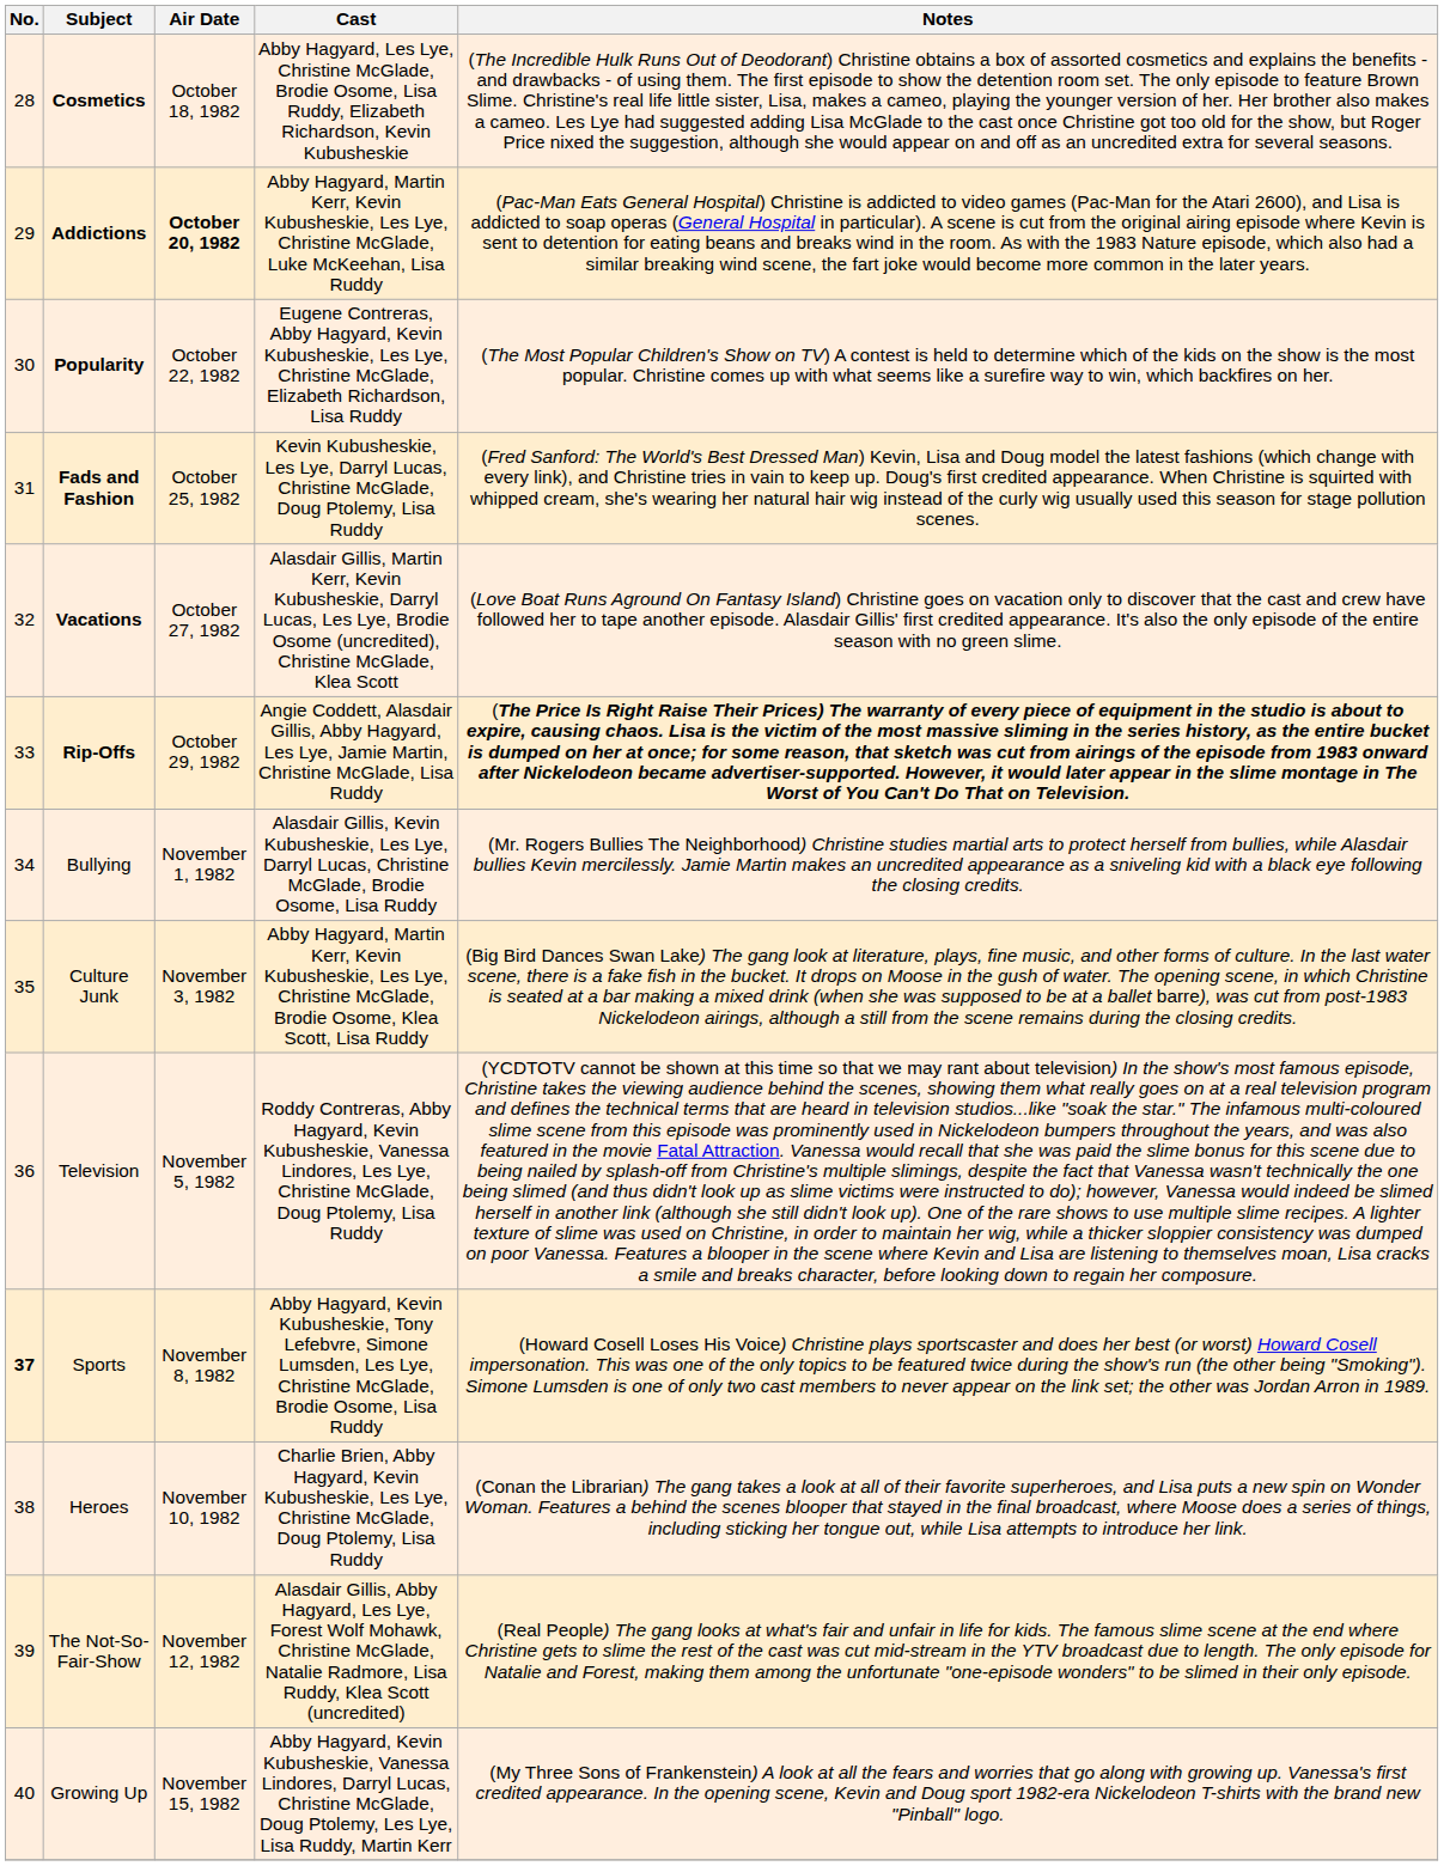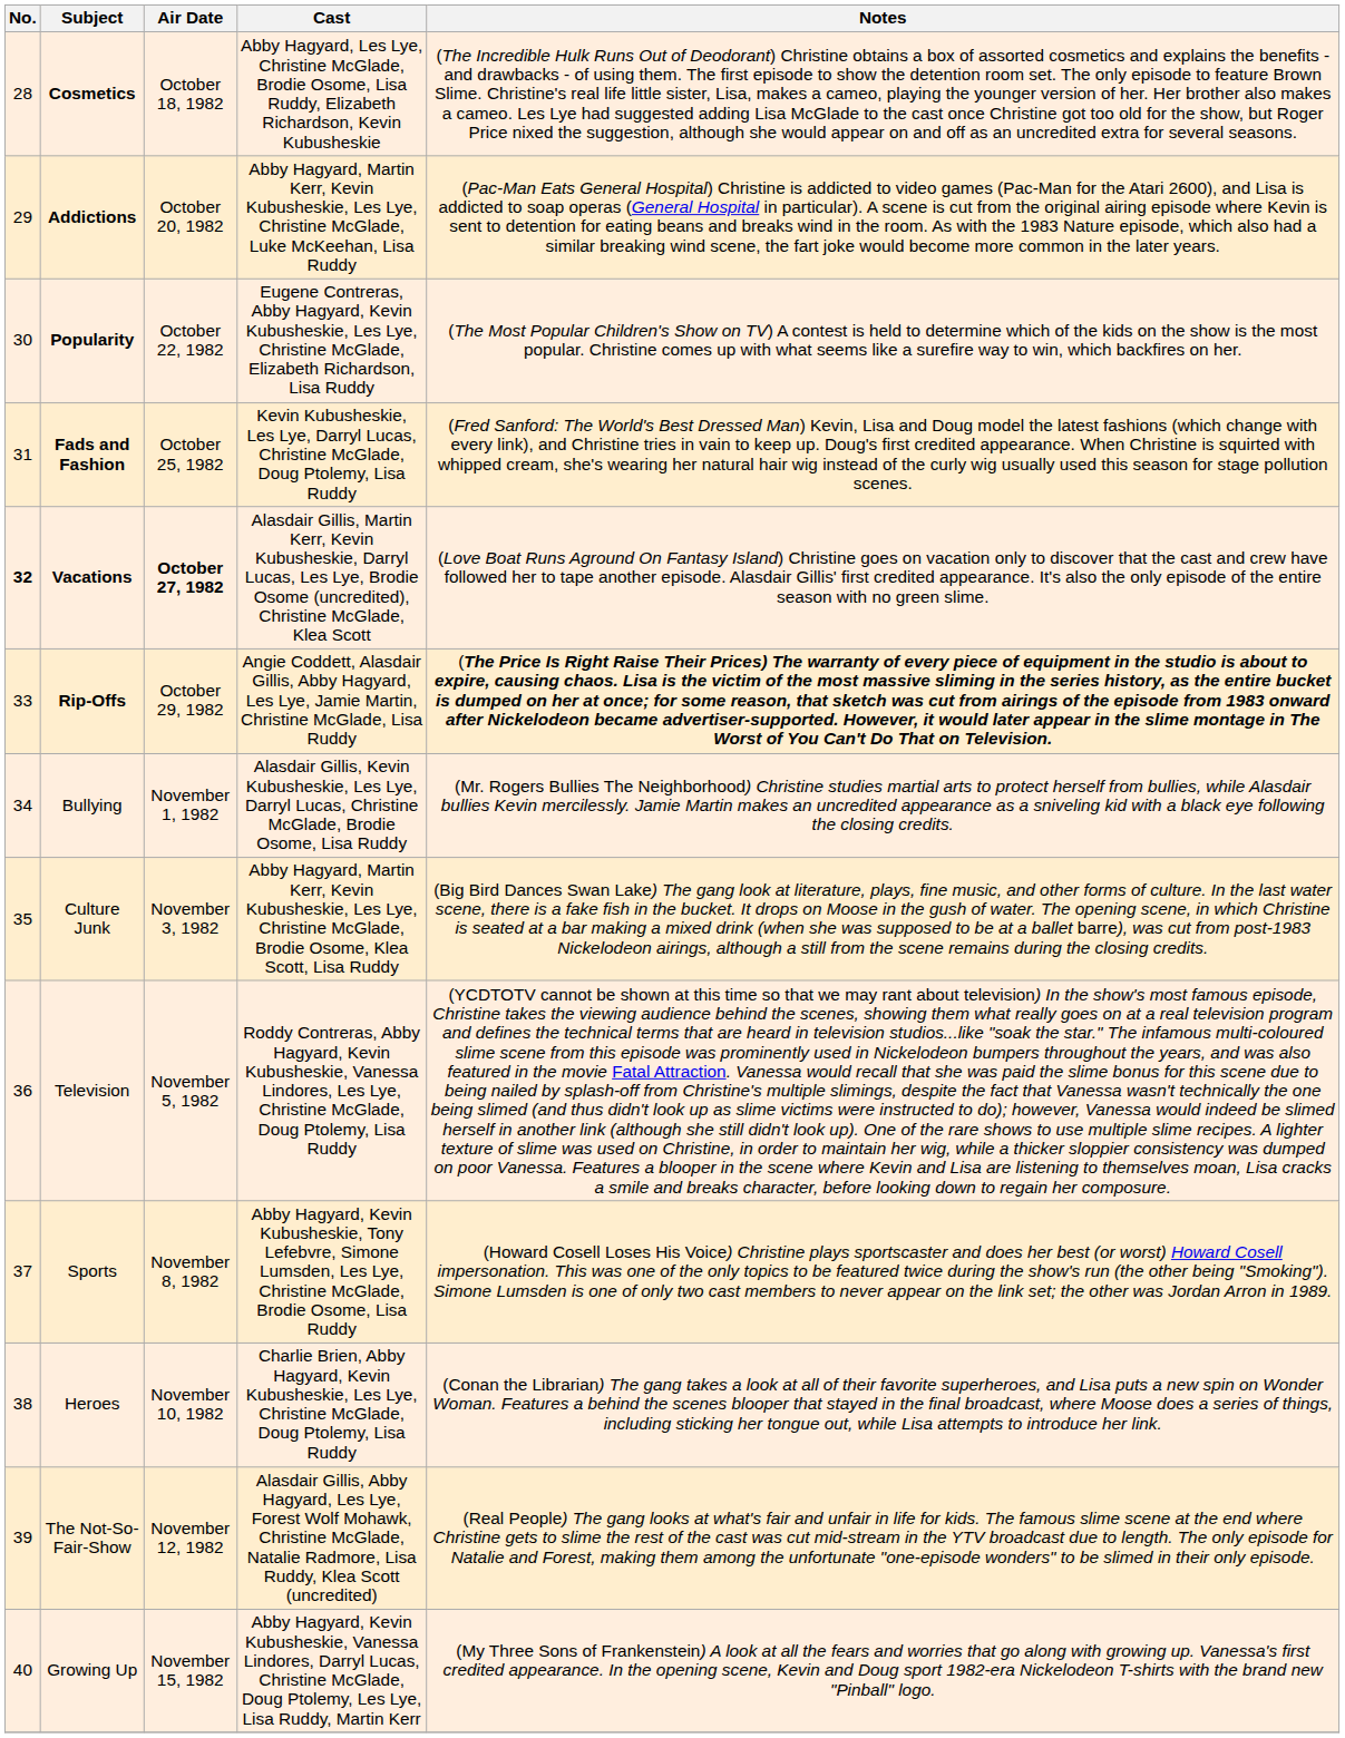Addictions | Air Date: bold -> normal
Vacations | No.: normal -> bold
Vacations | Air Date: normal -> bold
Sports | No.: bold -> normal
